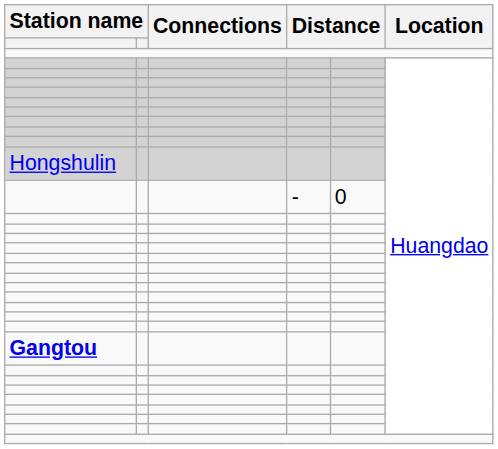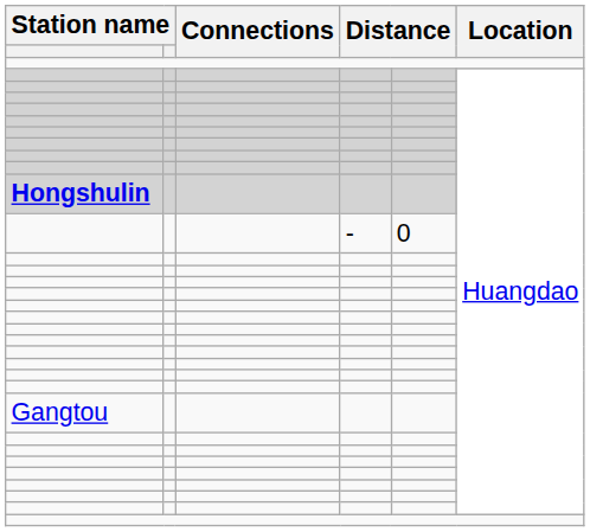Hongshulin | column 1: normal -> bold
Gangtou | column 1: bold -> normal
